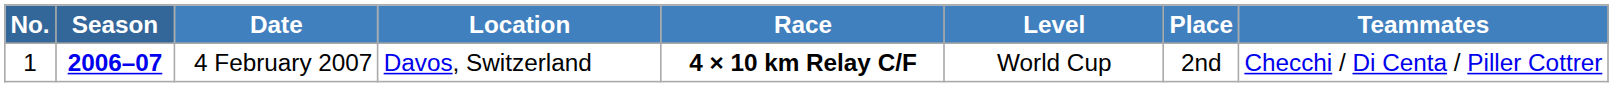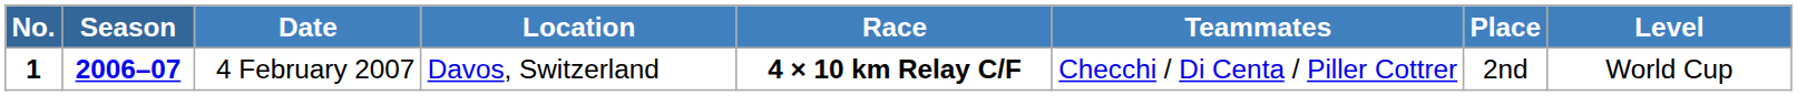columns swapped: Level <-> Teammates
4 February 2007 | No.: normal -> bold
